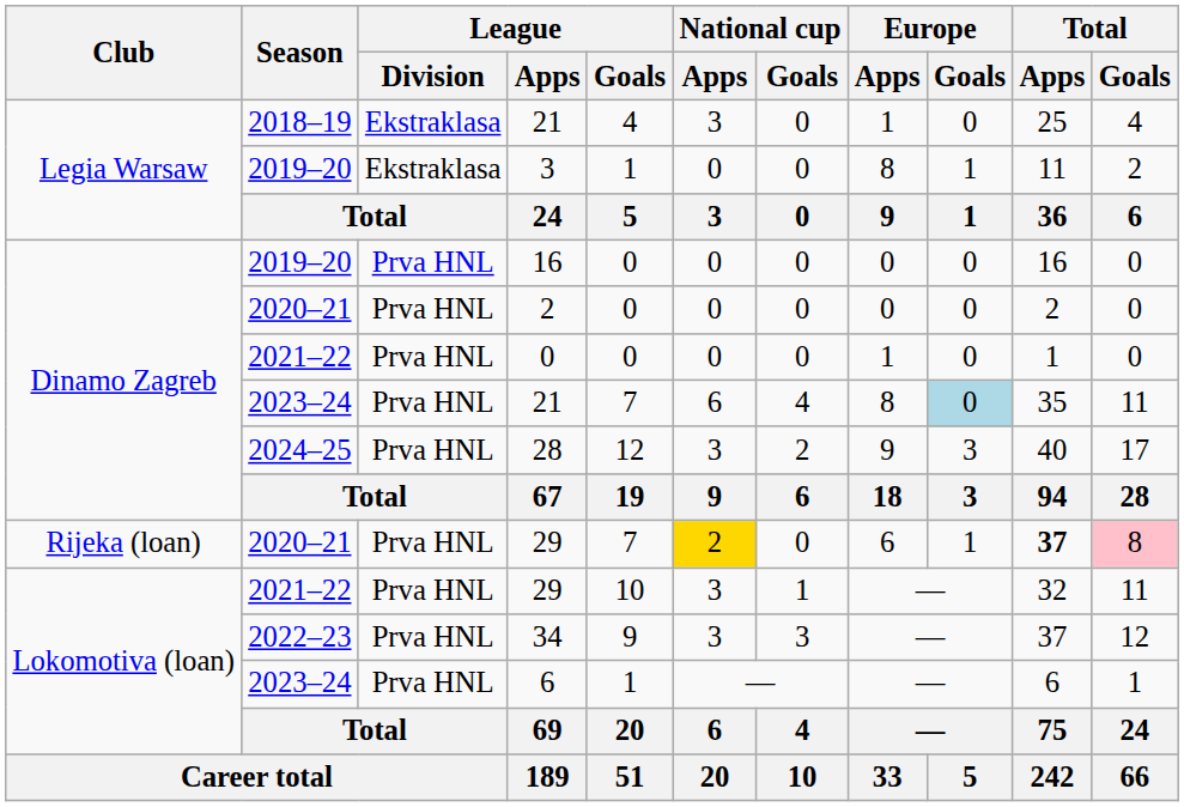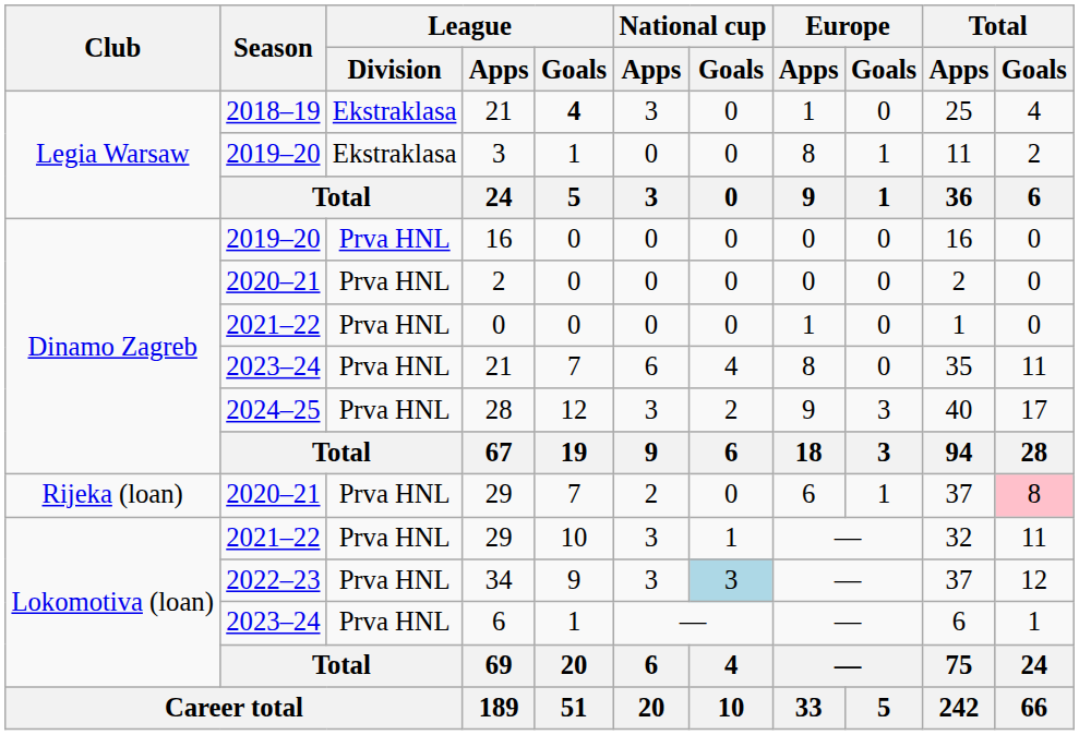2018–19 / 21 | League / Goals: normal -> bold
2023–24 / 21 | Europe / Goals: lightblue background -> no background
2020–21 / 29 | National cup / Apps: gold background -> no background
2020–21 / 29 | Total / Apps: bold -> normal
34 | National cup / Goals: no background -> lightblue background
